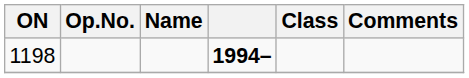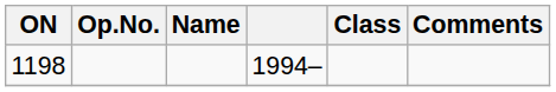1198 | column 4: bold -> normal
